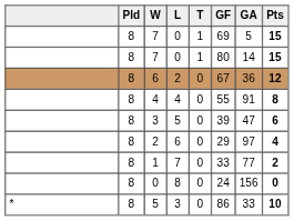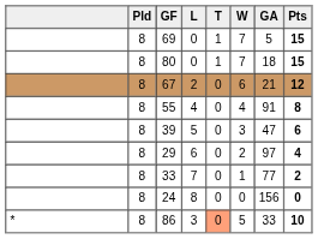columns swapped: W <-> GF
row 3 | GA: 14 -> 18
row 4 | GA: 36 -> 21
row 10 | T: no background -> lightsalmon background
